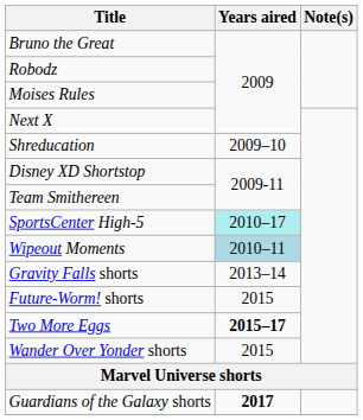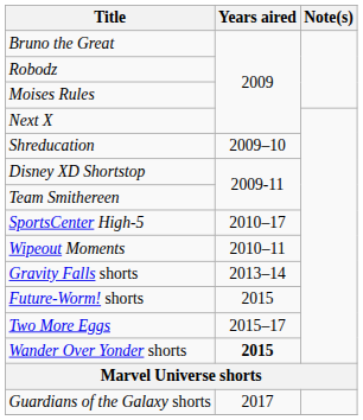SportsCenter High-5 | Years aired: paleturquoise background -> no background
Wipeout Moments | Years aired: lightblue background -> no background
Two More Eggs | Years aired: bold -> normal
Wander Over Yonder shorts | Years aired: normal -> bold
Guardians of the Galaxy shorts | Years aired: bold -> normal
